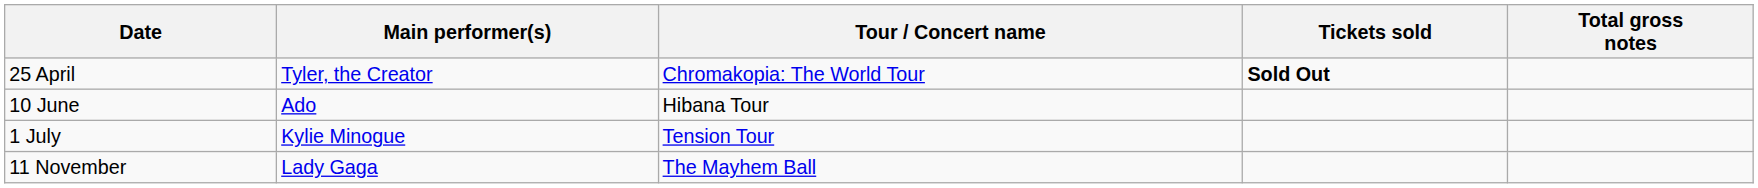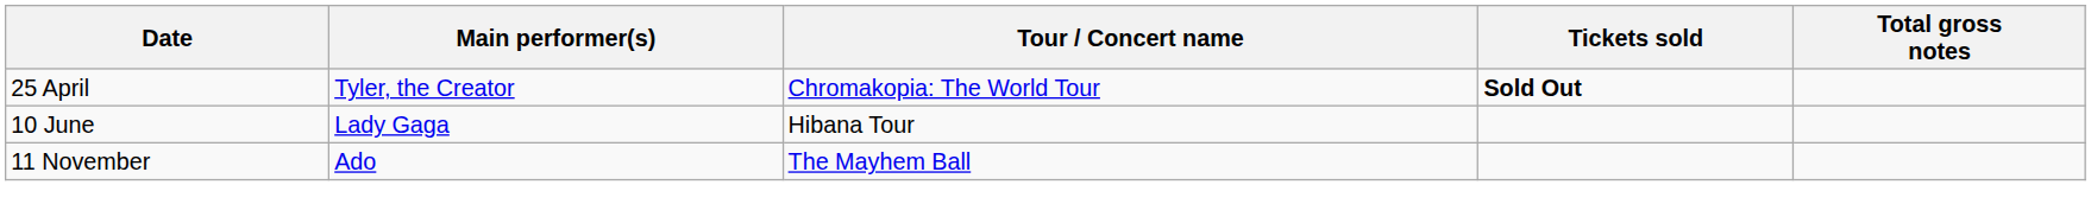10 June | Main performer(s): Ado -> Lady Gaga
- row: 1 July | Kylie Minogue | Tension Tour
11 November | Main performer(s): Lady Gaga -> Ado
